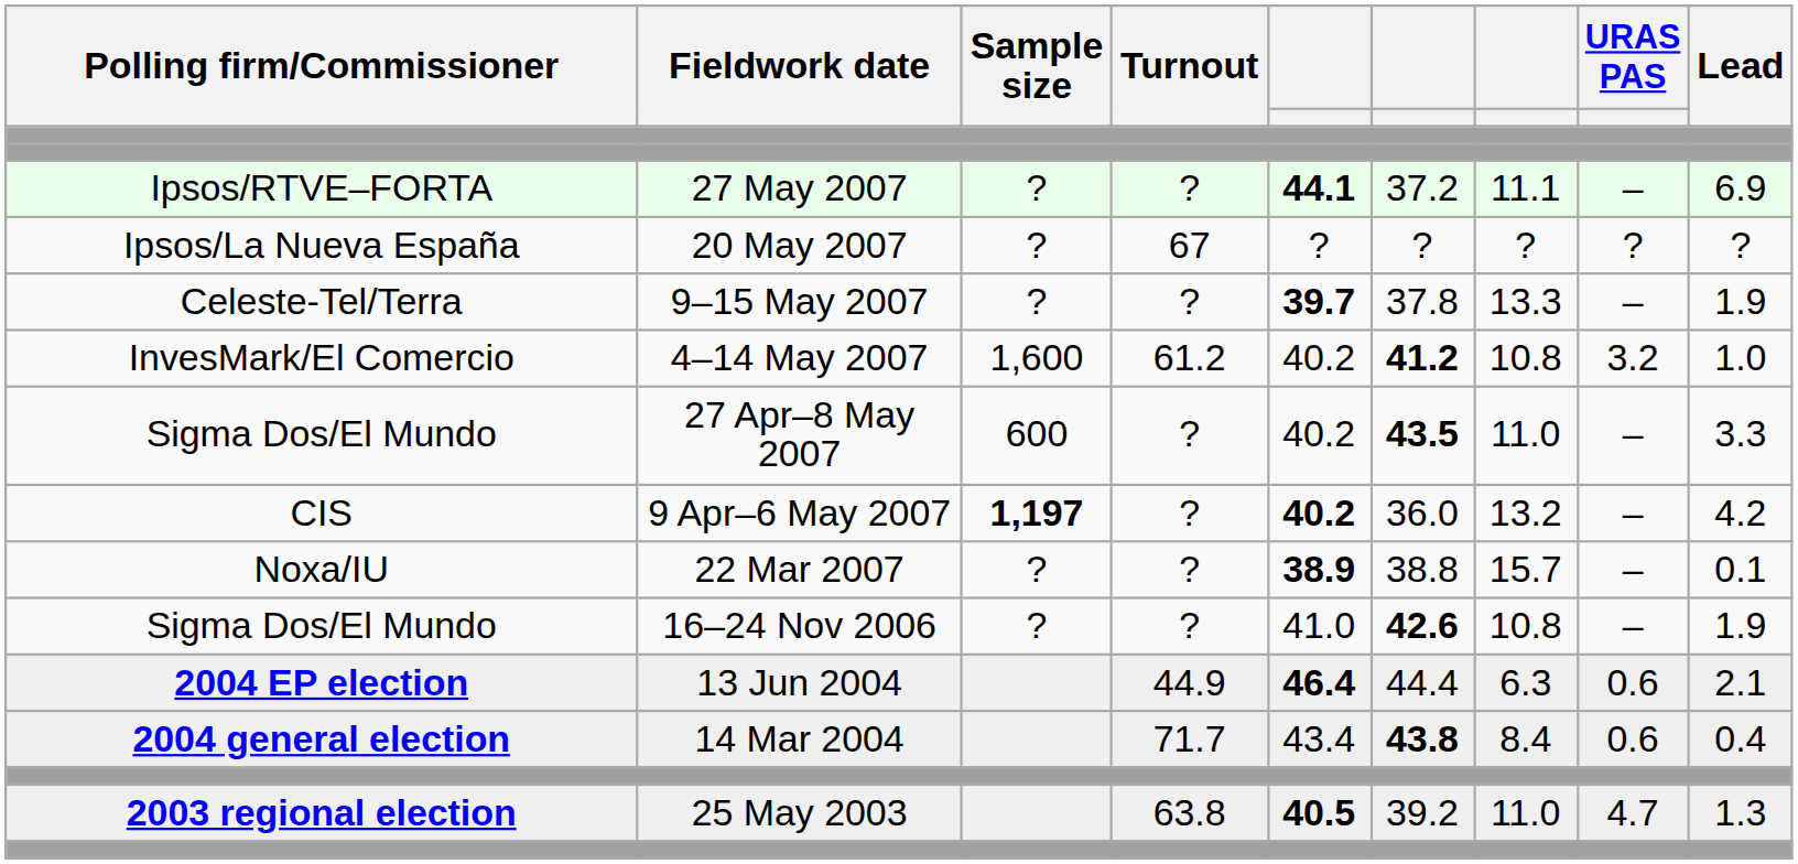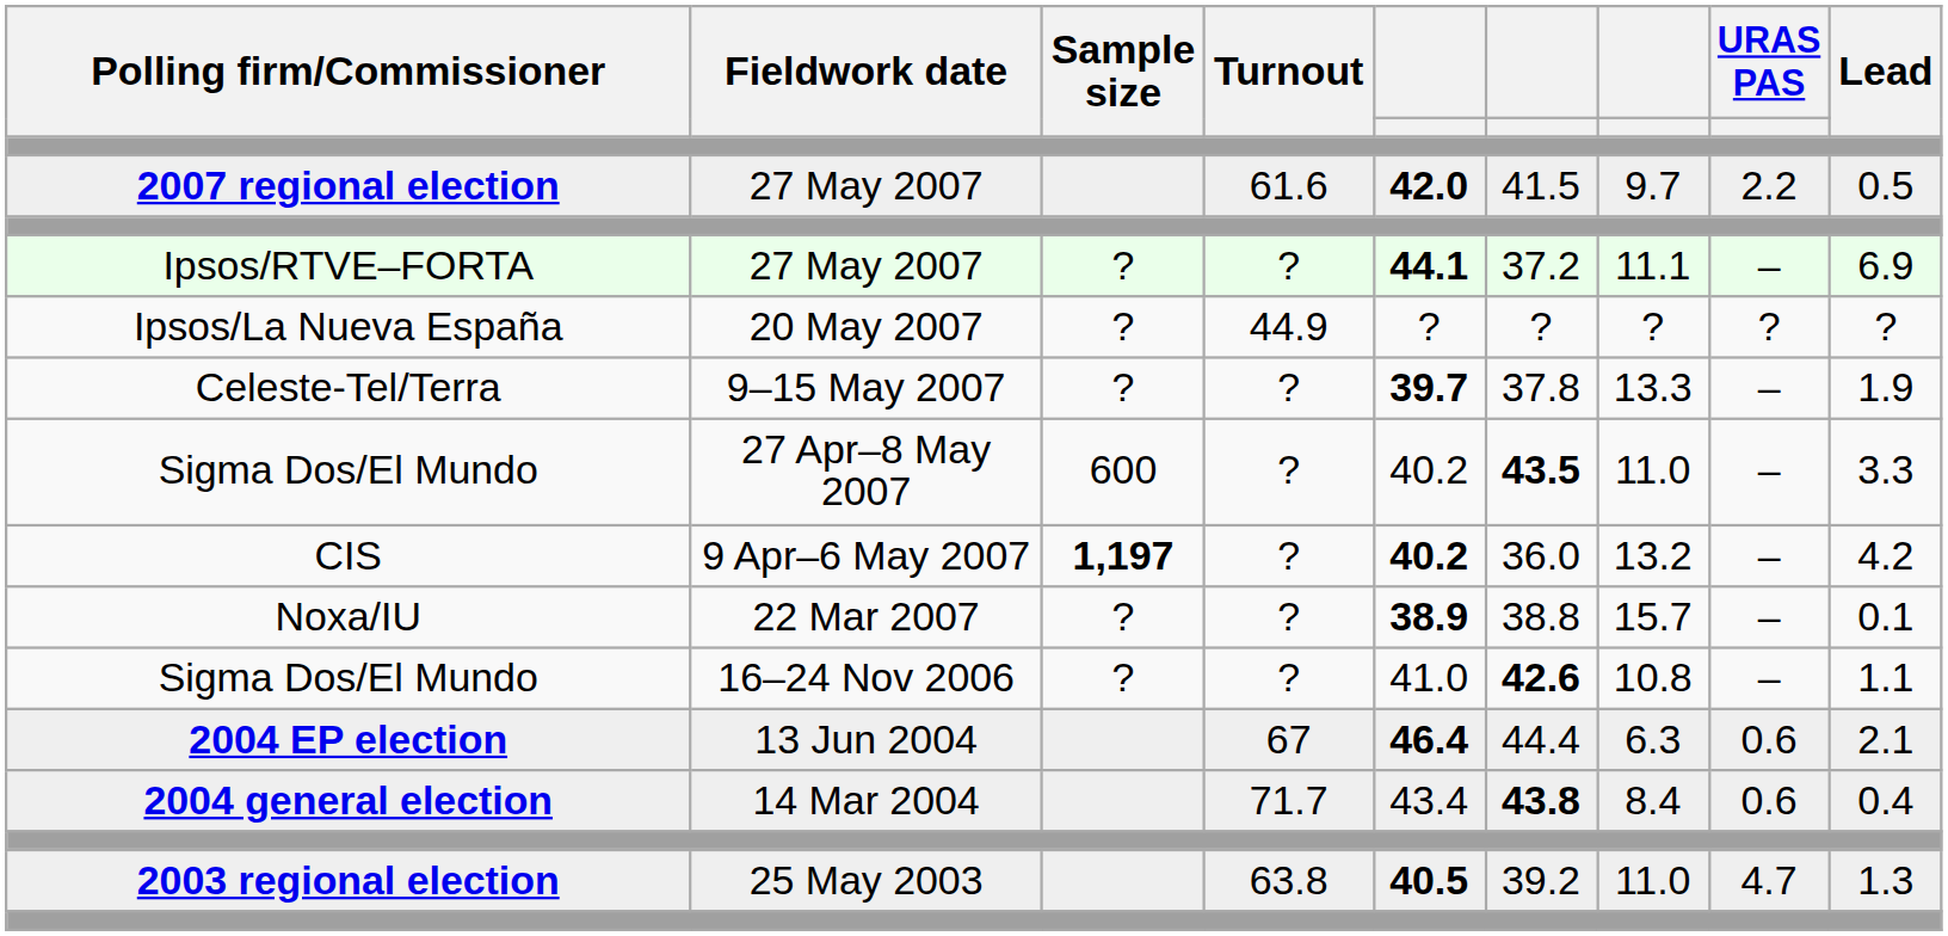+ row: 2007 regional election | 27 May 2007 | 61.6 | 42.0 | 41.5 | 9.7 | 2.2 | 0.5
Ipsos/La Nueva España | Turnout: 67 -> 44.9
- row: InvesMark/El Comercio | 4–14 May 2007 | 1,600 | 61.2 | 40.2 | 41.2 | 10.8 | 3.2 | 1.0
Sigma Dos/El Mundo / 16–24 Nov 2006 | Lead: 1.9 -> 1.1
2004 EP election | Turnout: 44.9 -> 67
